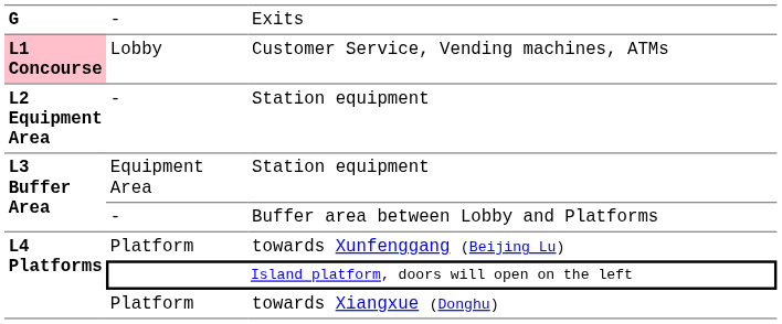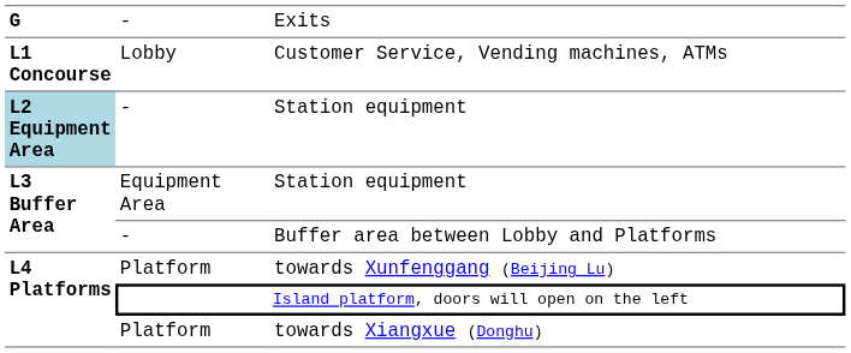Customer Service, Vending machines, ATMs | column 1: pink background -> no background
- / Station equipment | column 1: no background -> lightblue background
